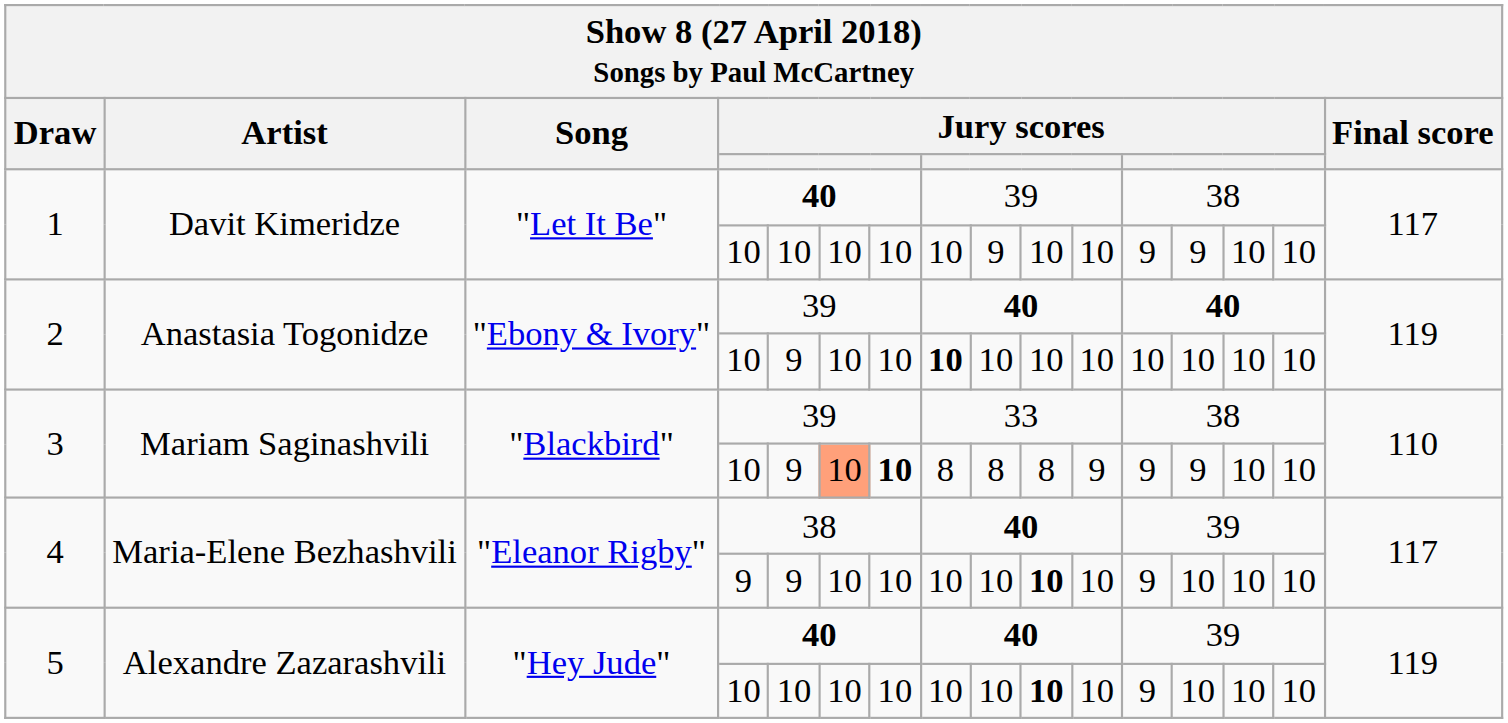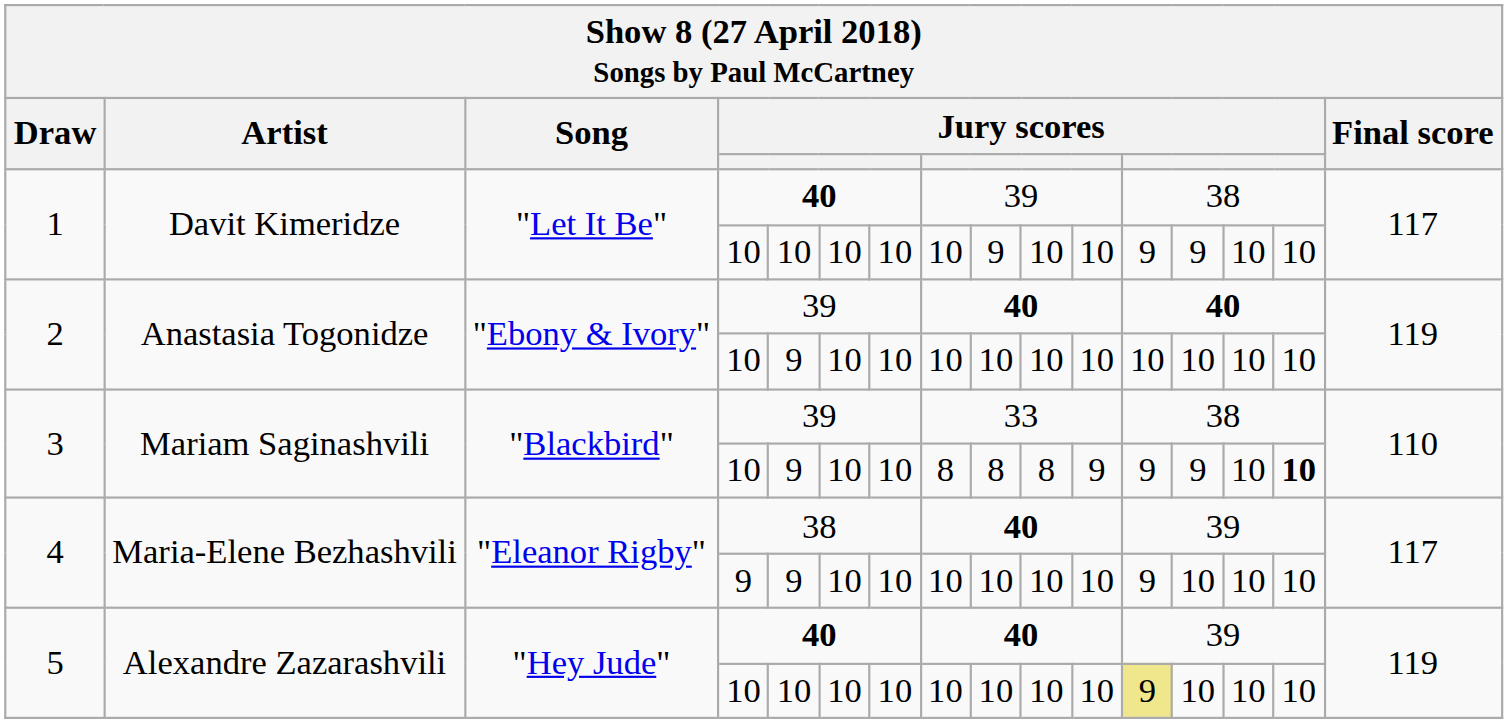2 / 10 | column 8: bold -> normal
3 / 10 | column 6: lightsalmon background -> no background
3 / 10 | column 7: bold -> normal
3 / 10 | column 15: normal -> bold
4 / 9 | column 10: bold -> normal
5 / 10 | column 10: bold -> normal
5 / 10 | column 12: no background -> khaki background
